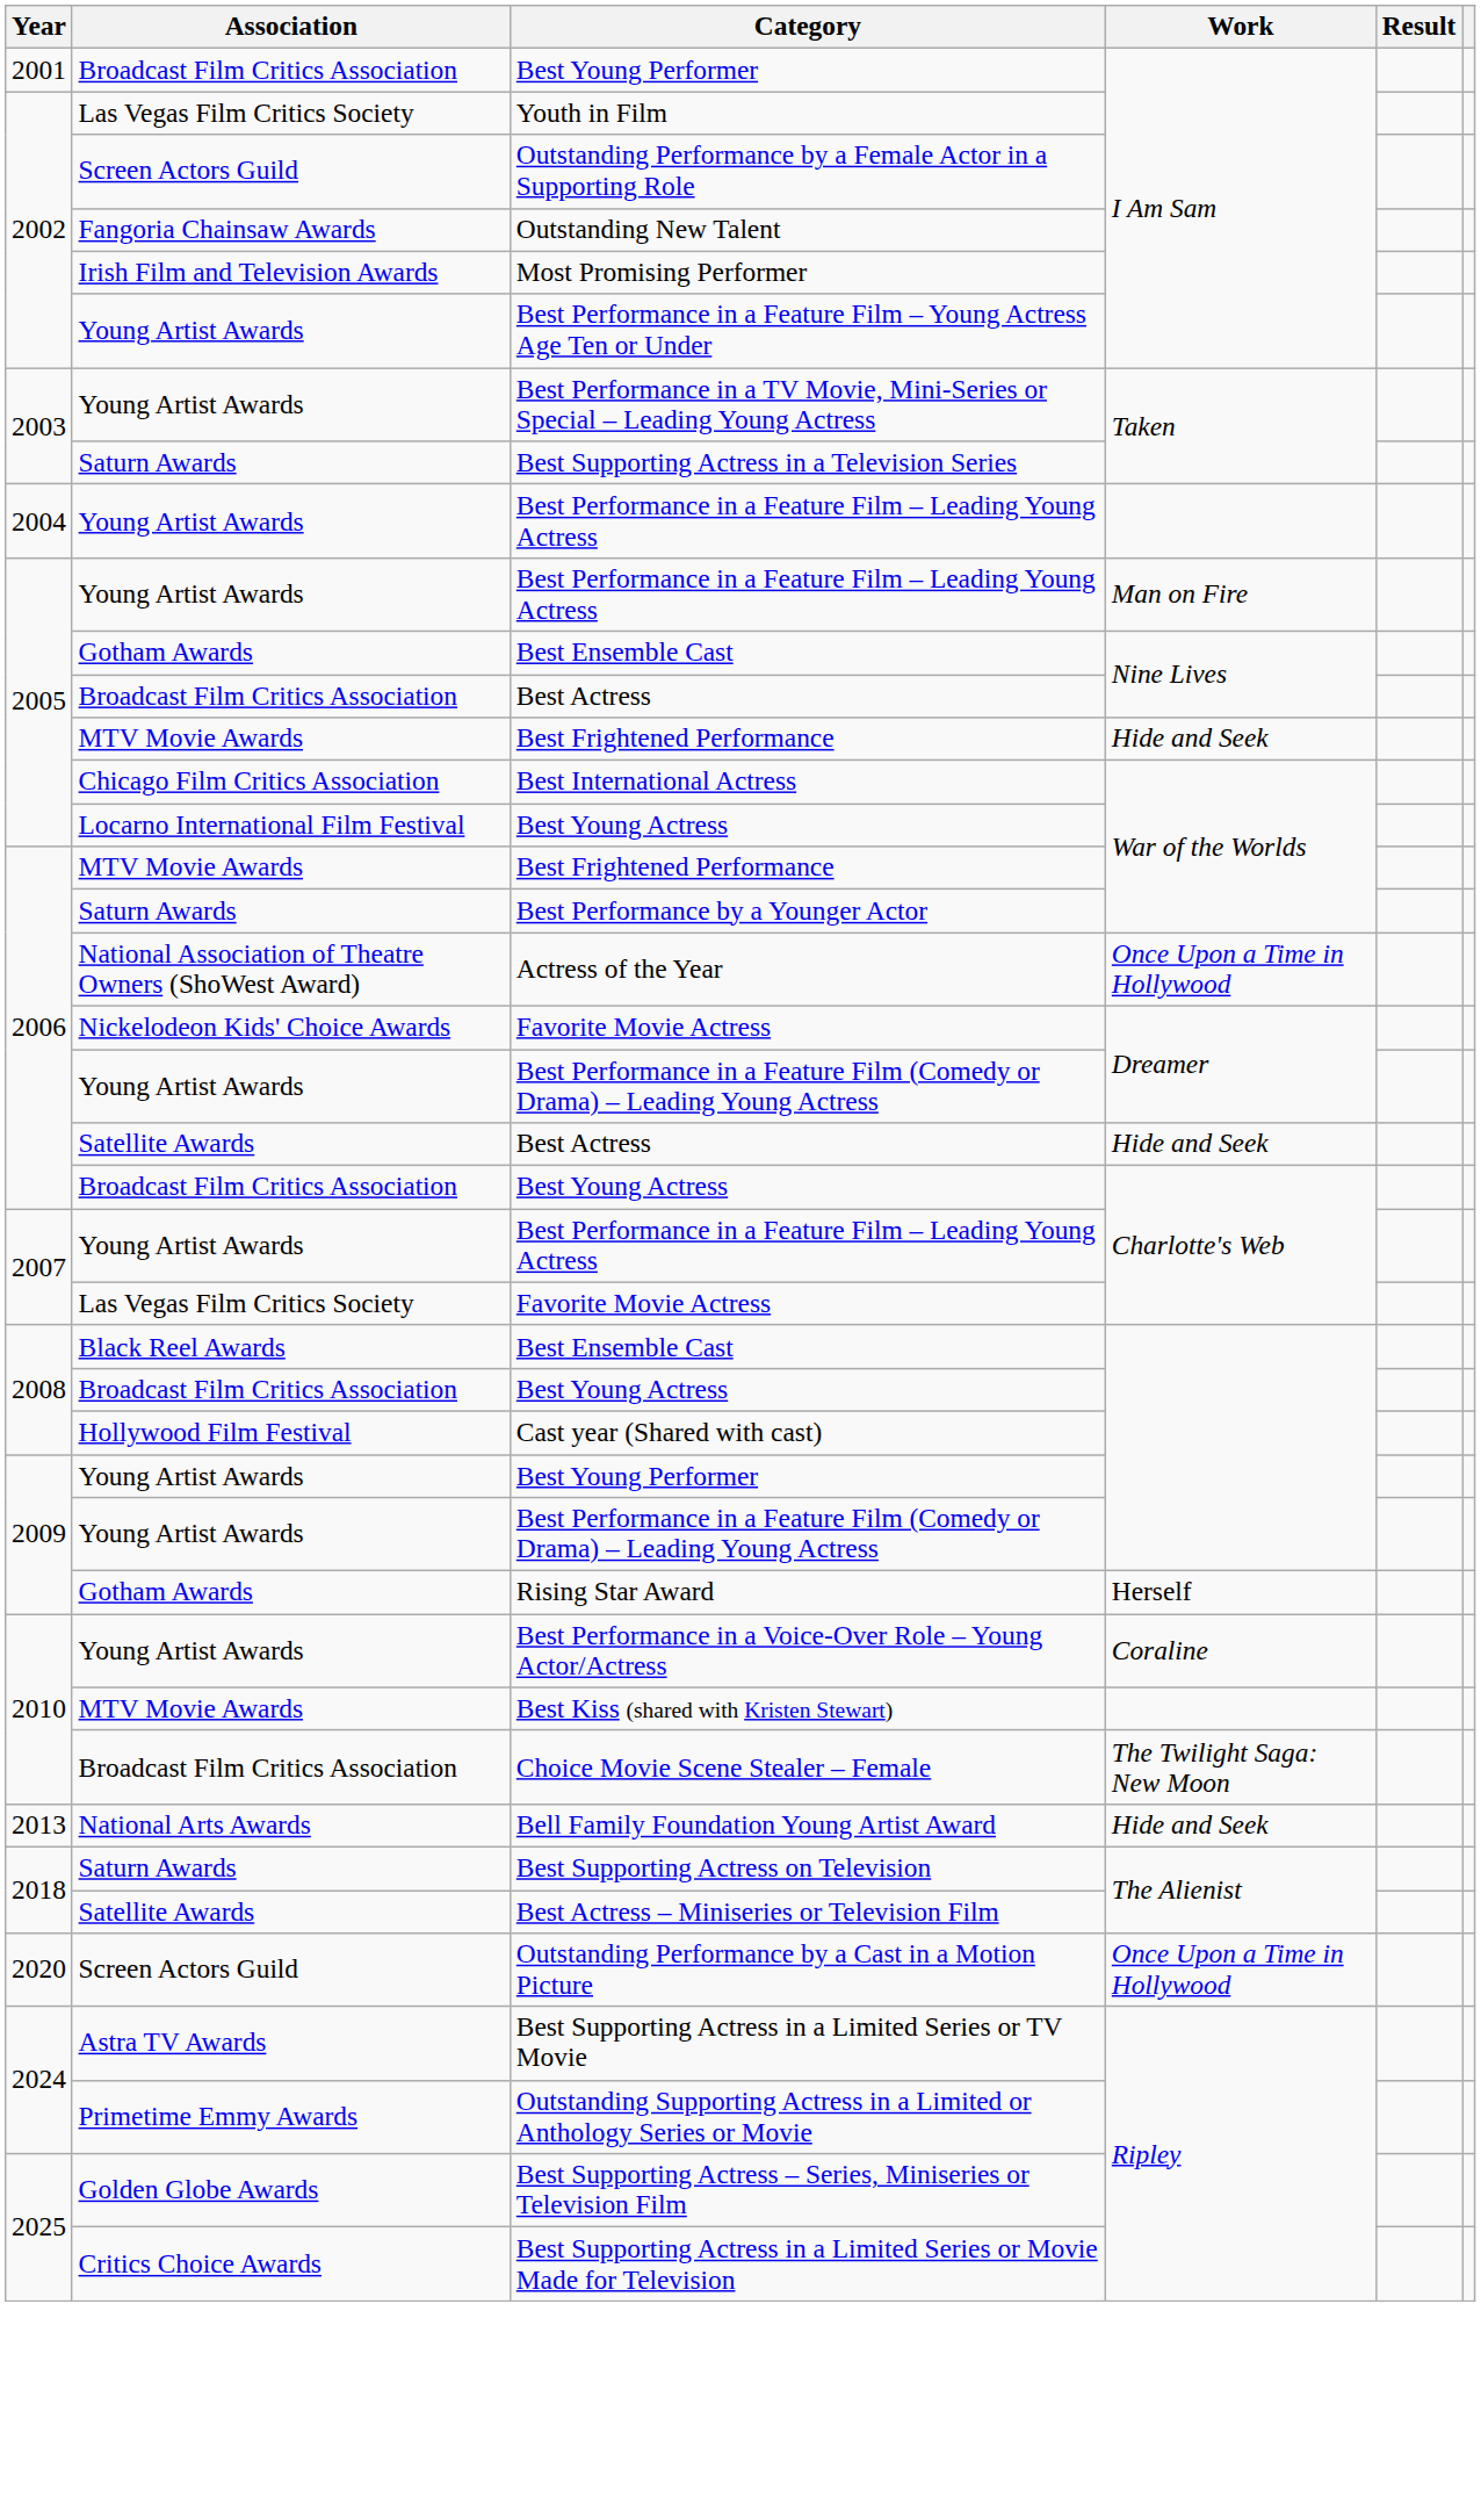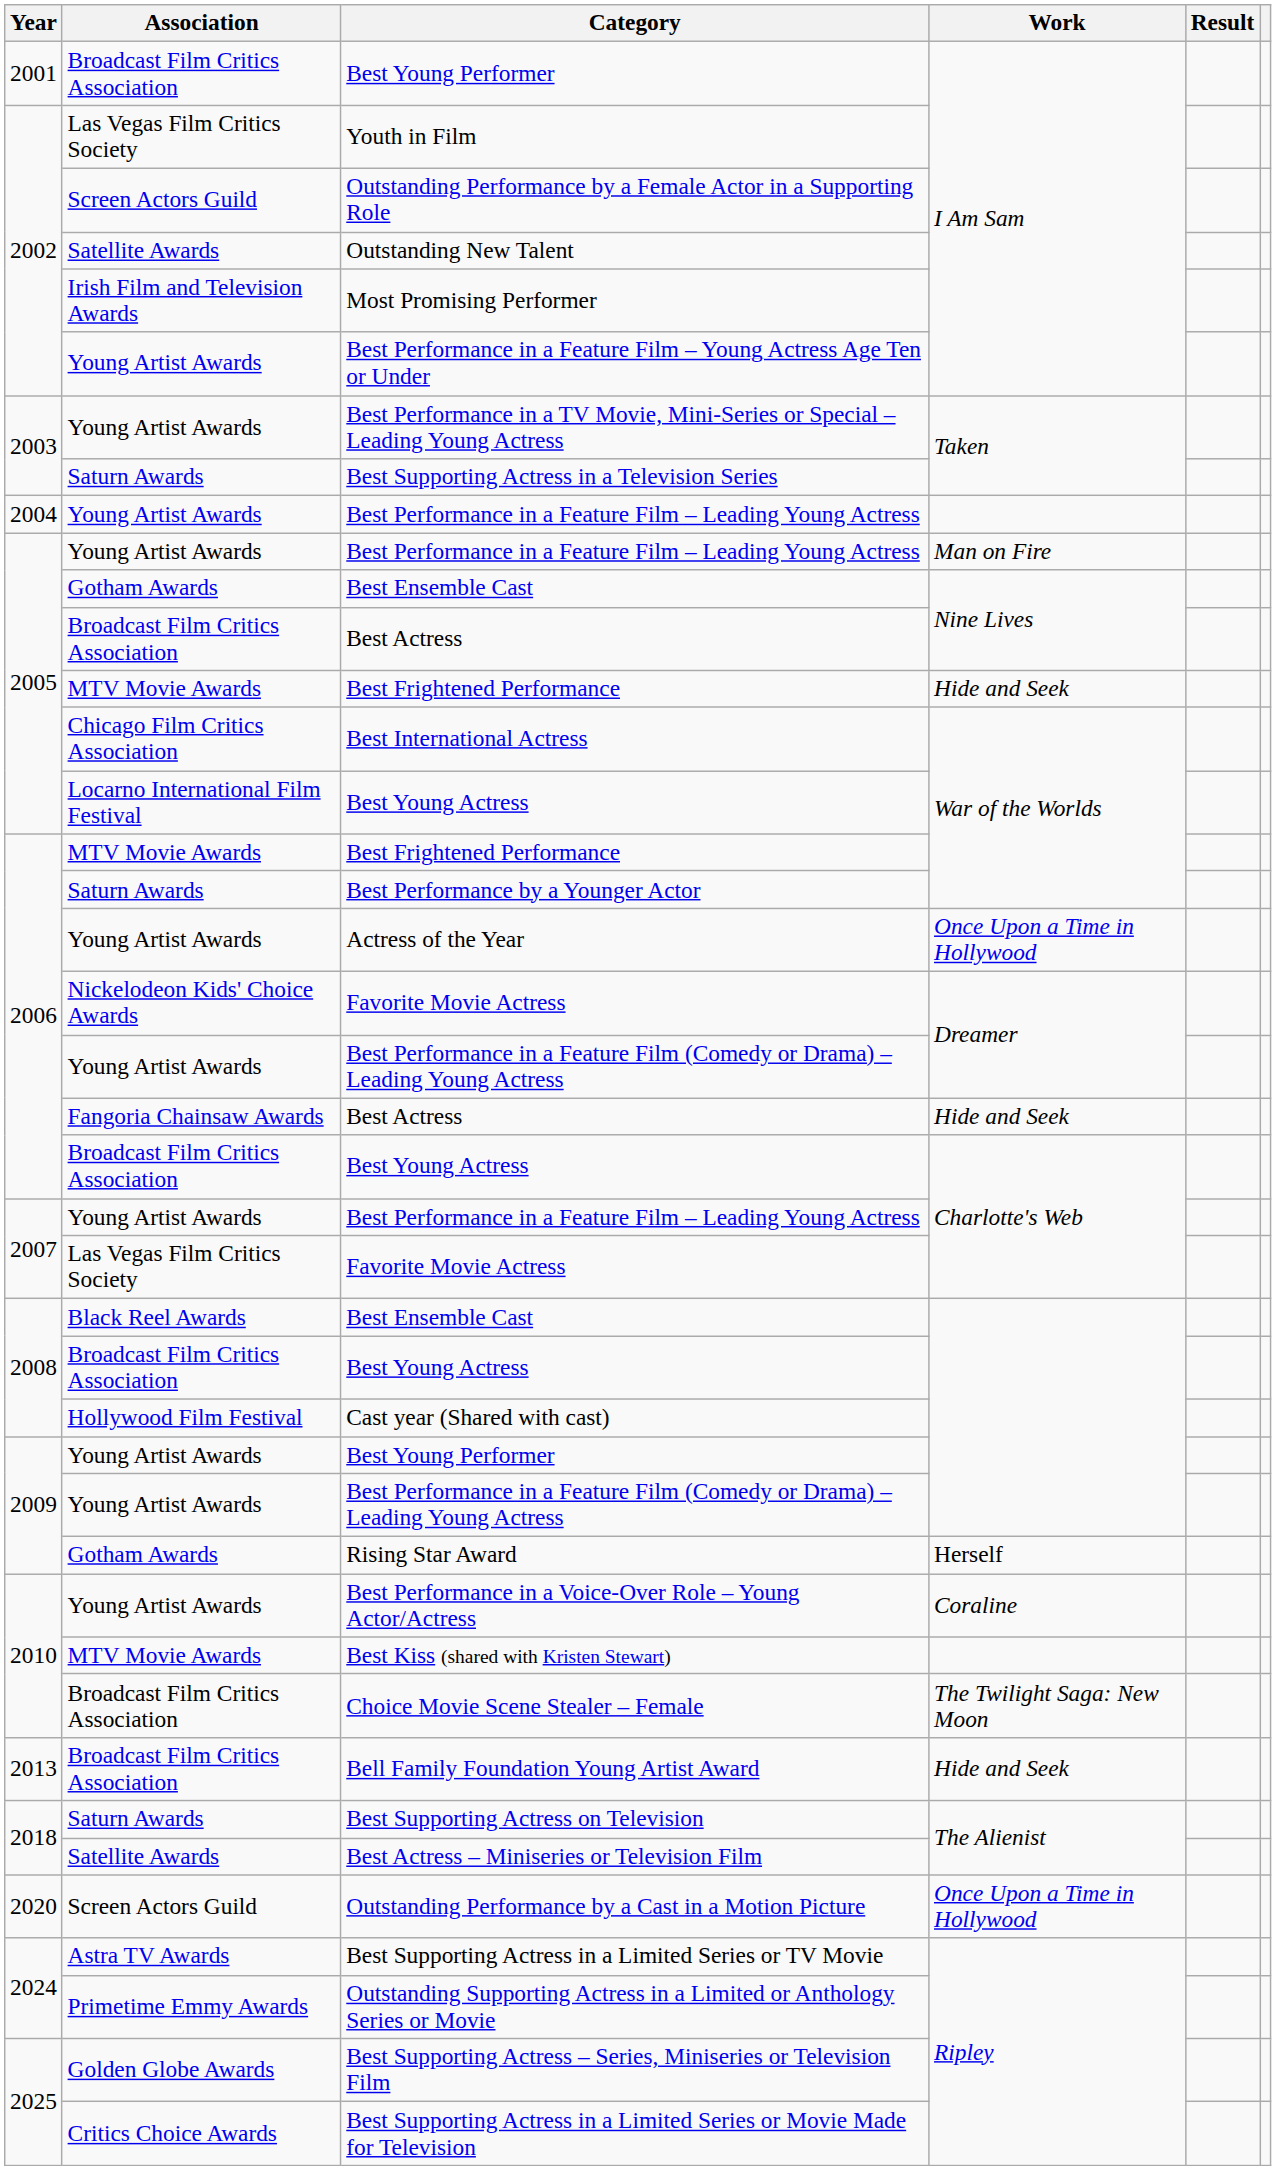Outstanding New Talent | Association: Fangoria Chainsaw Awards -> Satellite Awards
Actress of the Year | Association: National Association of Theatre Owners (ShoWest Award) -> Young Artist Awards
2006 / Best Actress | Association: Satellite Awards -> Fangoria Chainsaw Awards
Bell Family Foundation Young Artist Award | Association: National Arts Awards -> Broadcast Film Critics Association
